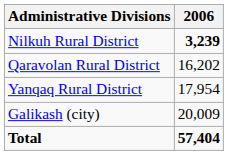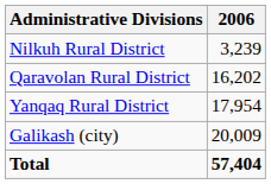Nilkuh Rural District | 2006: bold -> normal
